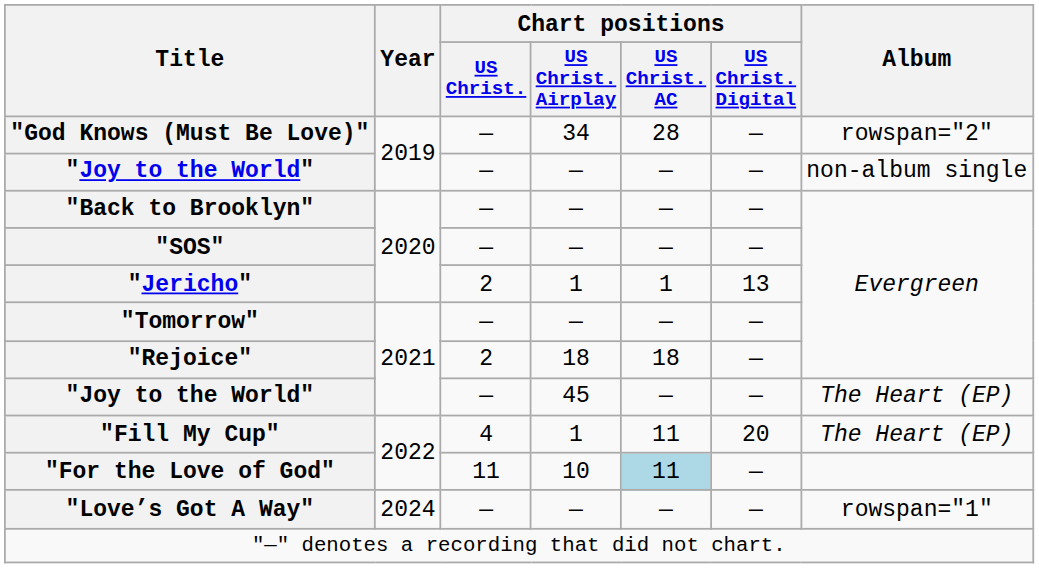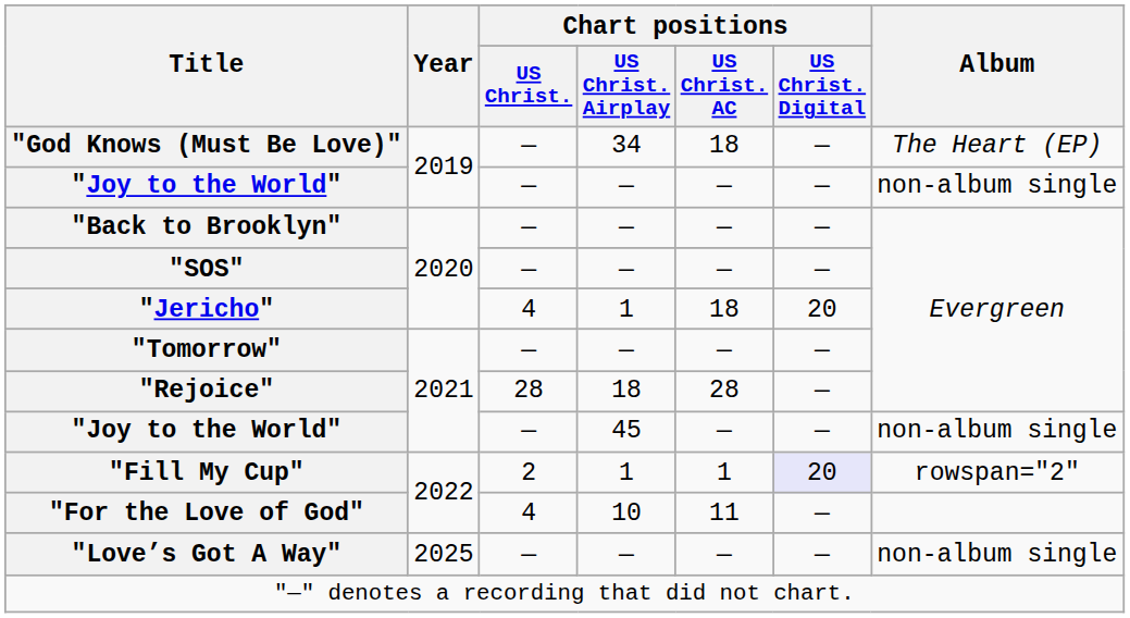"God Knows (Must Be Love)" | Chart positions / US Christ. AC: 28 -> 18
"God Knows (Must Be Love)" | Album: rowspan="2" -> The Heart (EP)
"Jericho" | Chart positions / US Christ.: 2 -> 4
"Jericho" | Chart positions / US Christ. AC: 1 -> 18
"Jericho" | Chart positions / US Christ. Digital: 13 -> 20
"Rejoice" | Chart positions / US Christ.: 2 -> 28
"Rejoice" | Chart positions / US Christ. AC: 18 -> 28
"Joy to the World" / 45 | Album: The Heart (EP) -> non-album single
"Fill My Cup" | Chart positions / US Christ.: 4 -> 2
"Fill My Cup" | Chart positions / US Christ. AC: 11 -> 1
"Fill My Cup" | Chart positions / US Christ. Digital: no background -> lavender background
"Fill My Cup" | Album: The Heart (EP) -> rowspan="2"
"For the Love of God" | Chart positions / US Christ.: 11 -> 4
"For the Love of God" | Chart positions / US Christ. AC: lightblue background -> no background
"Love’s Got A Way" | Year: 2024 -> 2025
"Love’s Got A Way" | Album: rowspan="1" -> non-album single
